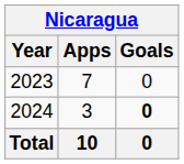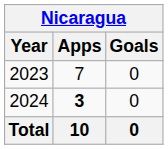2024 | Apps: normal -> bold
2024 | Goals: bold -> normal
